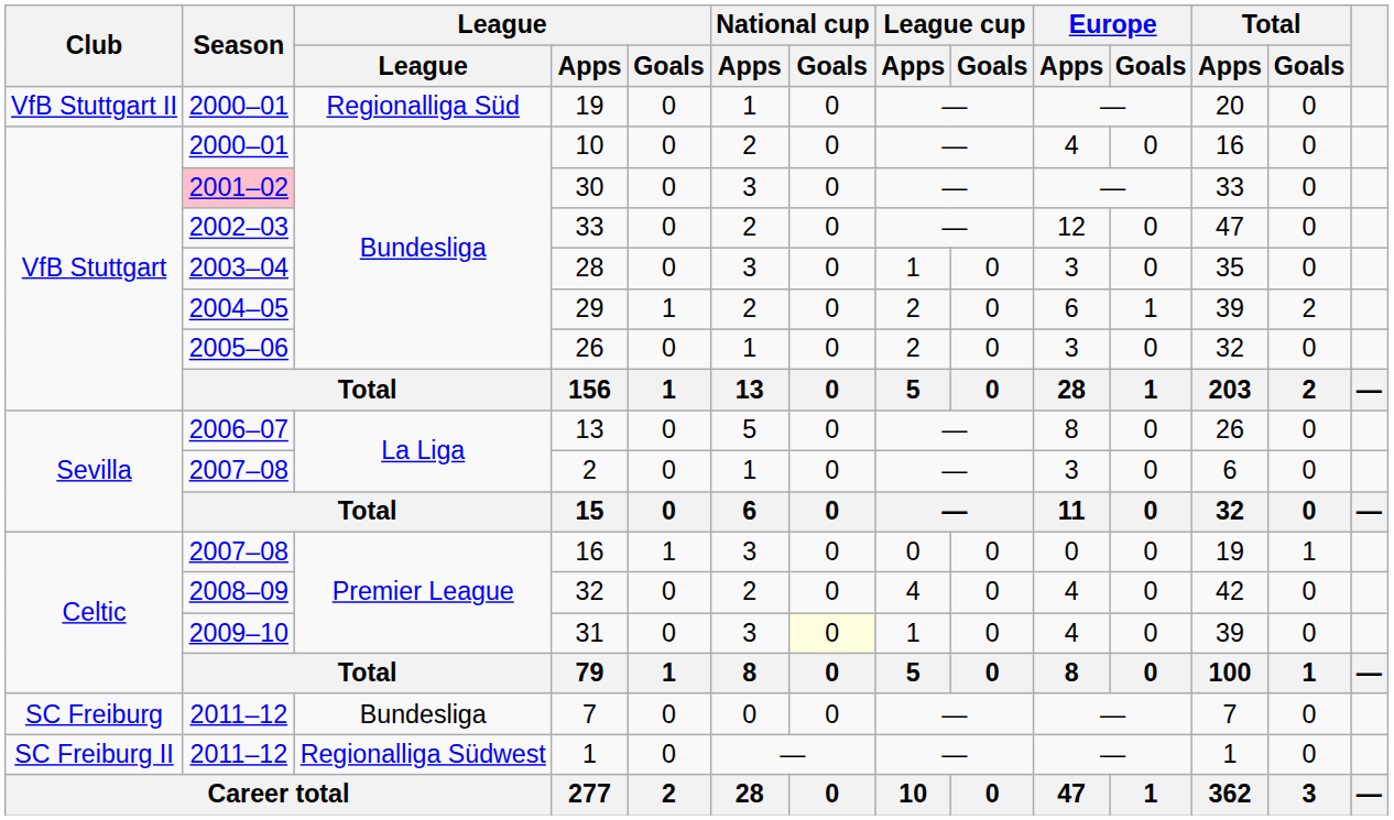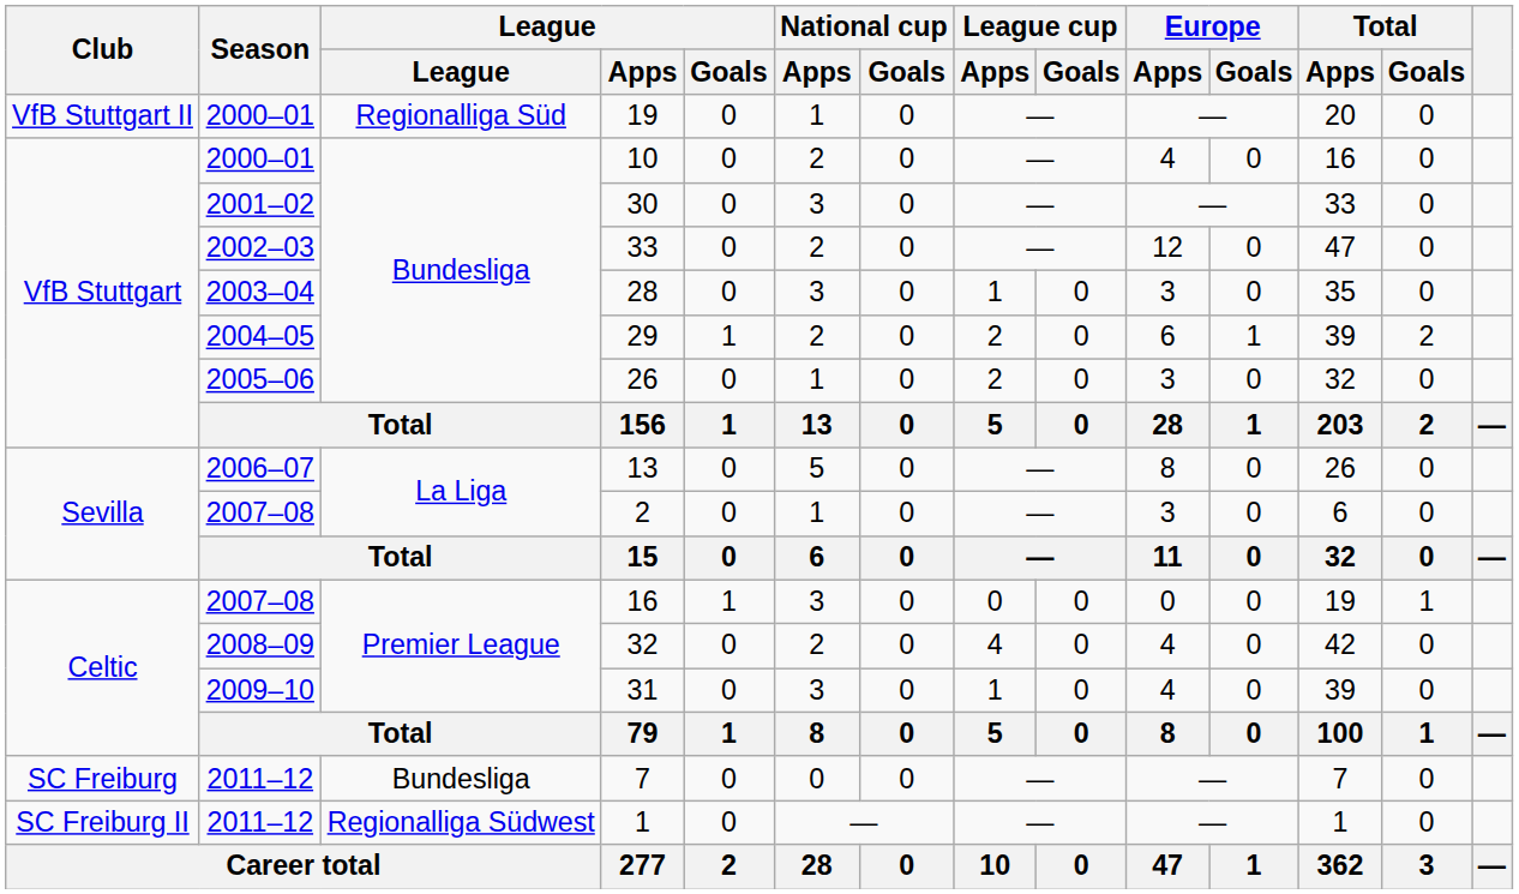30 | Season: pink background -> no background
31 | National cup / Goals: lightyellow background -> no background
